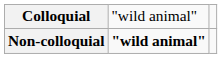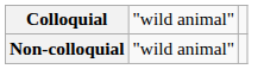Non-colloquial | column 2: bold -> normal
